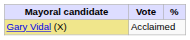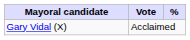Gary Vidal (X) | Mayoral candidate: khaki background -> no background
